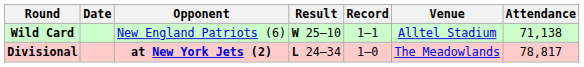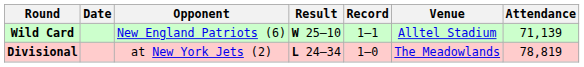Wild Card | Attendance: 71,138 -> 71,139
Divisional | Opponent: bold -> normal
Divisional | Attendance: 78,817 -> 78,819
